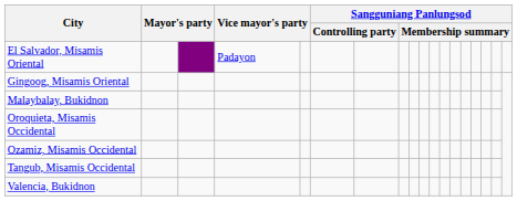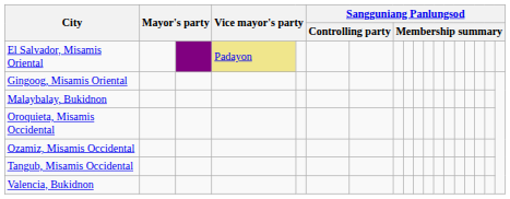El Salvador, Misamis Oriental | column 4: no background -> khaki background
